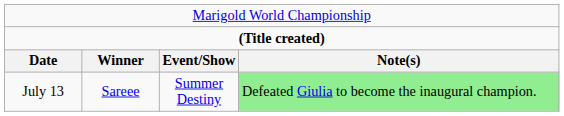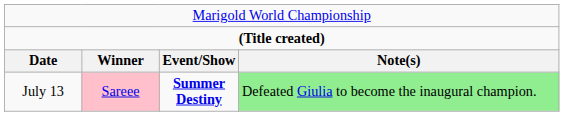July 13 | column 2: no background -> pink background
July 13 | column 3: normal -> bold
